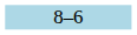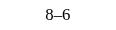row 1 | column 1: lightblue background -> no background
